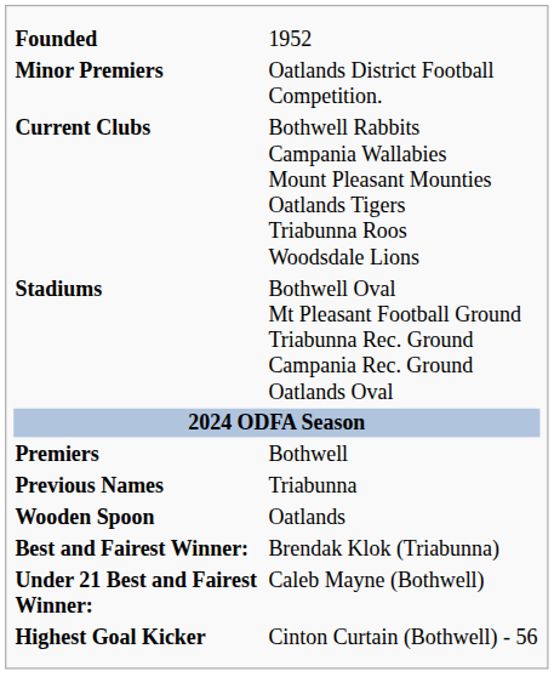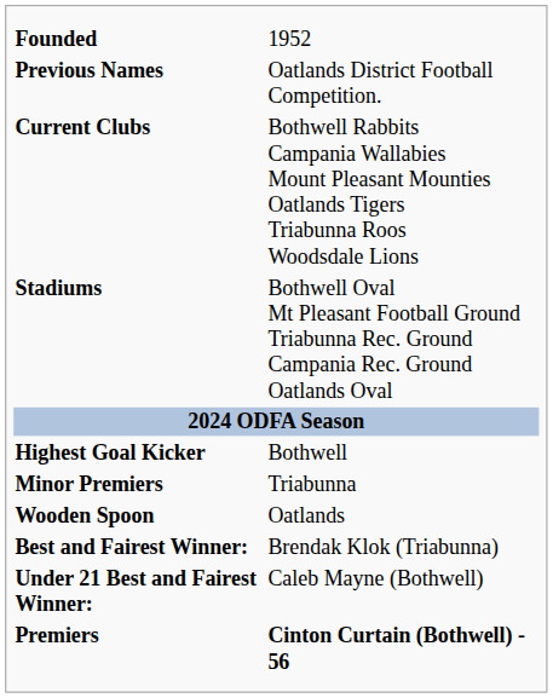row 2 | column 1: Minor Premiers -> Previous Names
row 6 | column 1: Premiers -> Highest Goal Kicker
row 7 | column 1: Previous Names -> Minor Premiers
row 11 | column 1: Highest Goal Kicker -> Premiers
row 11 | column 2: normal -> bold
